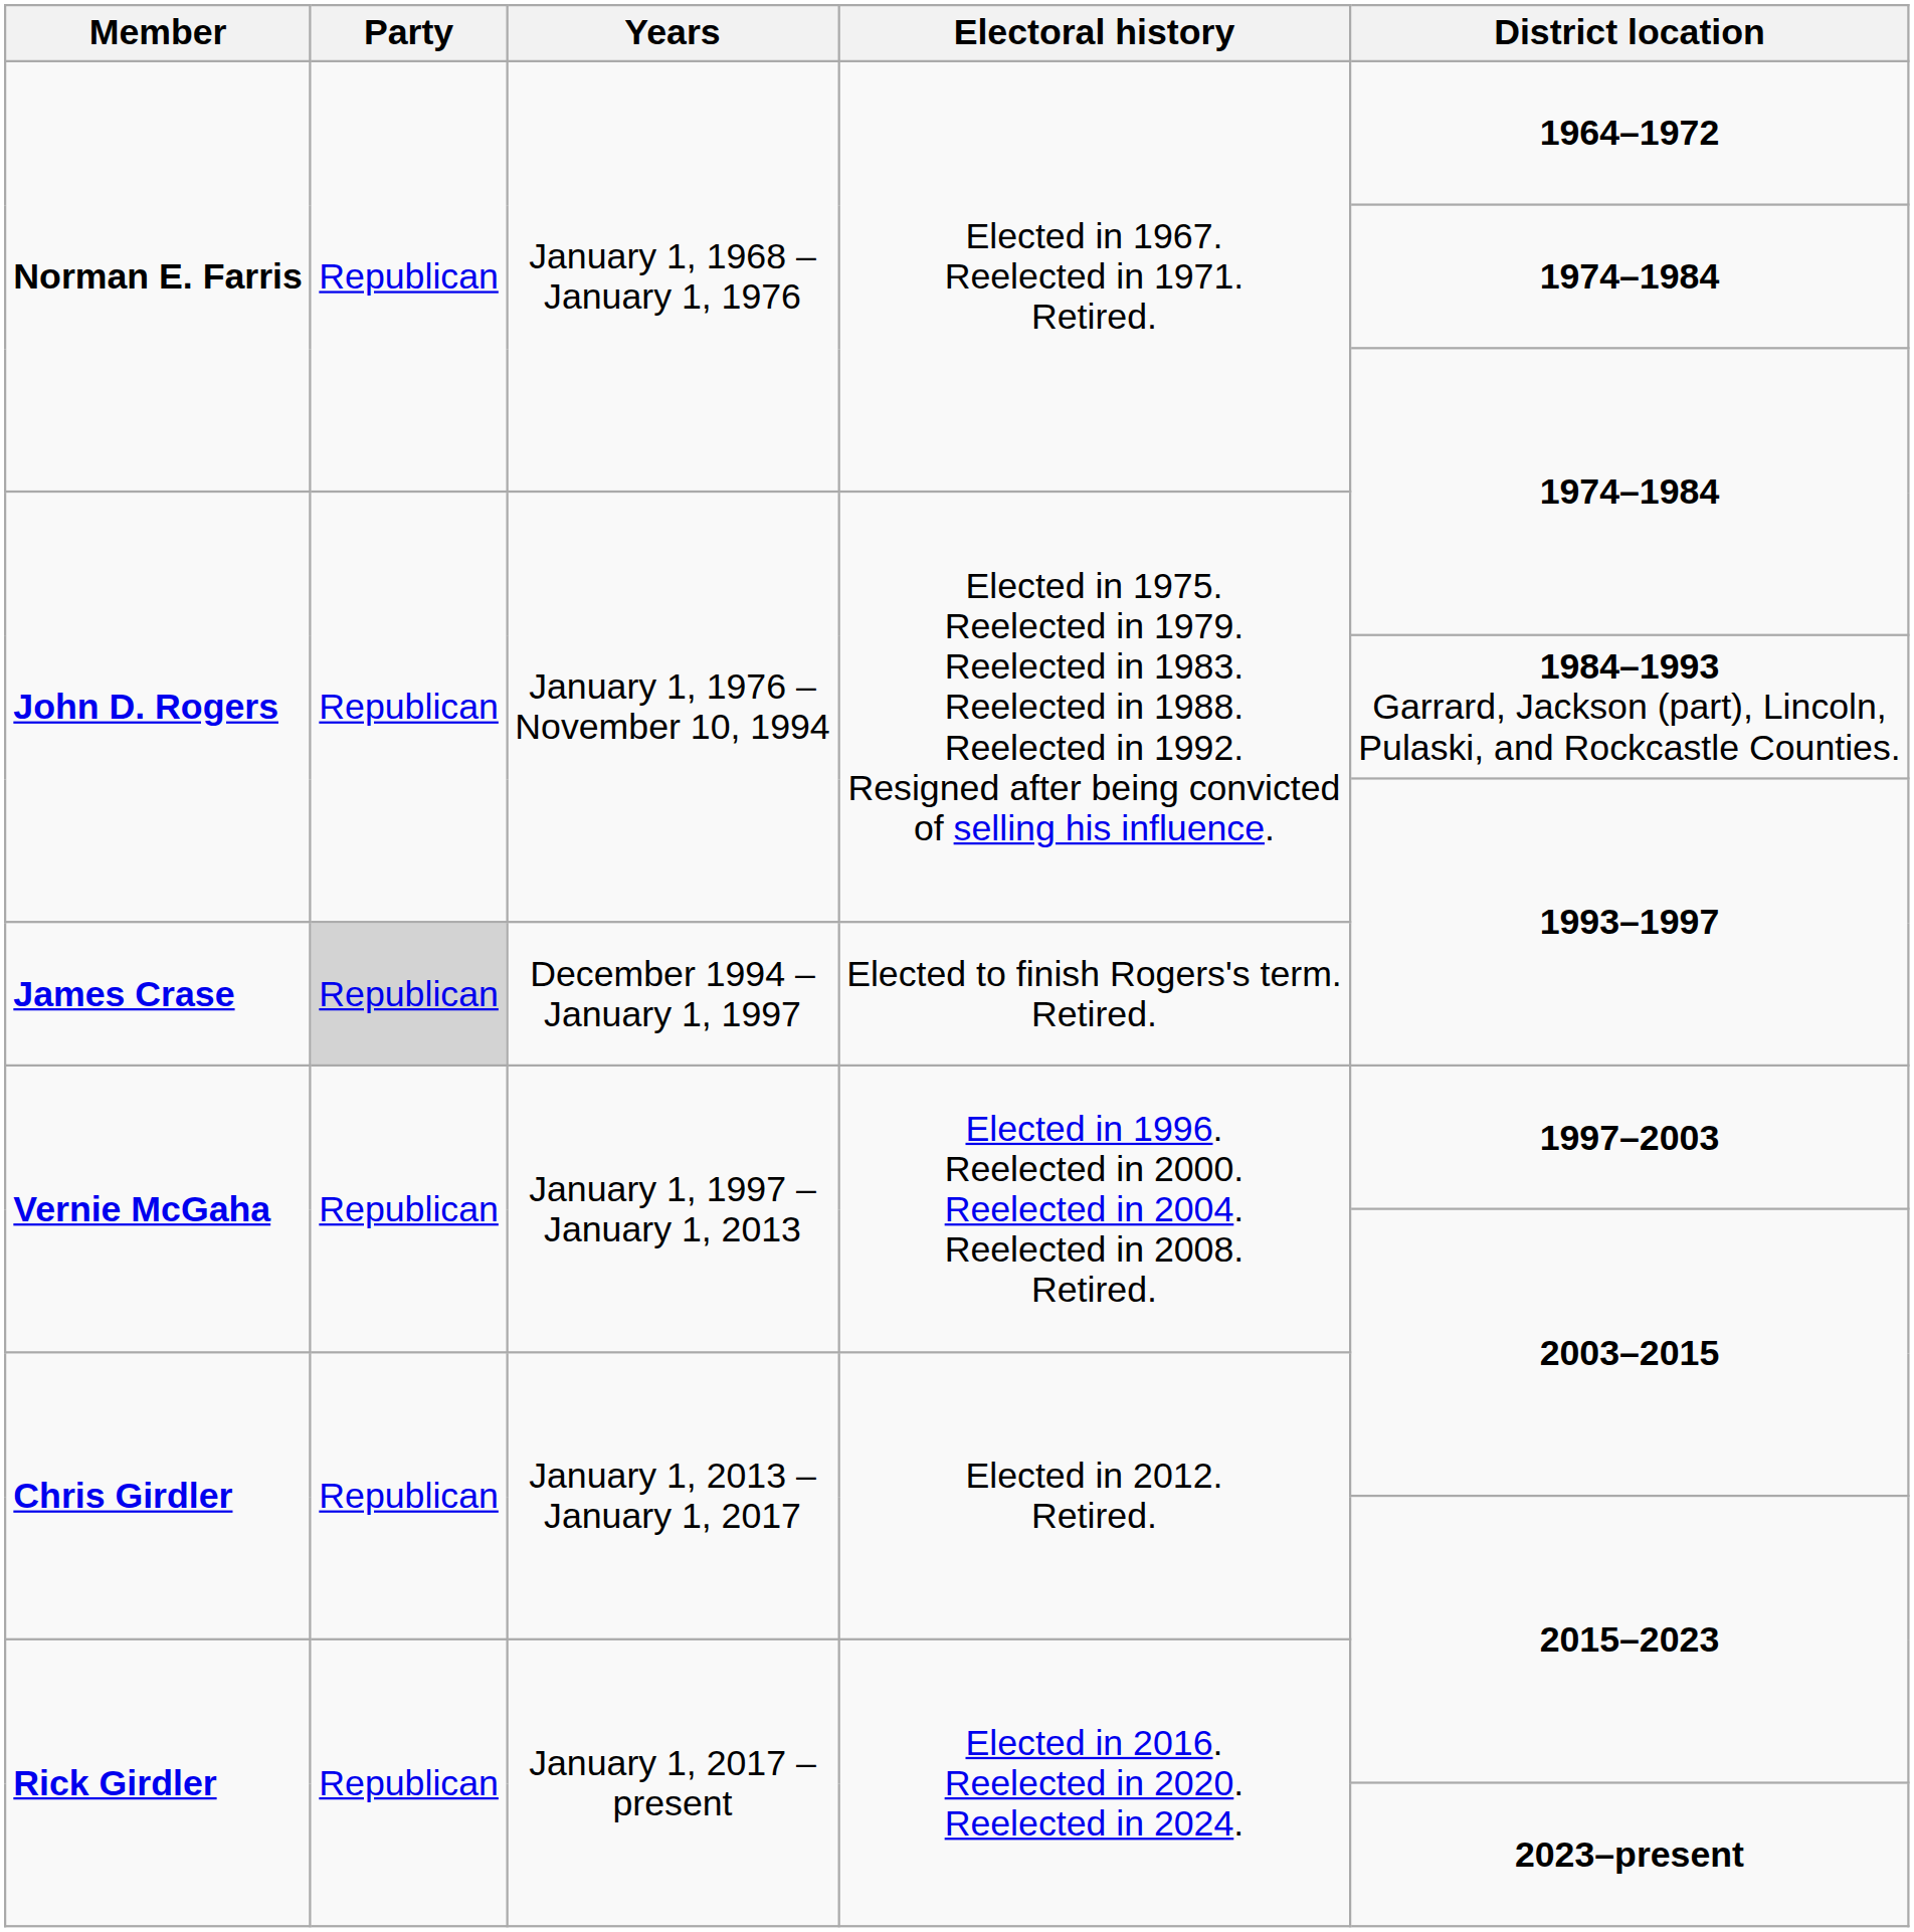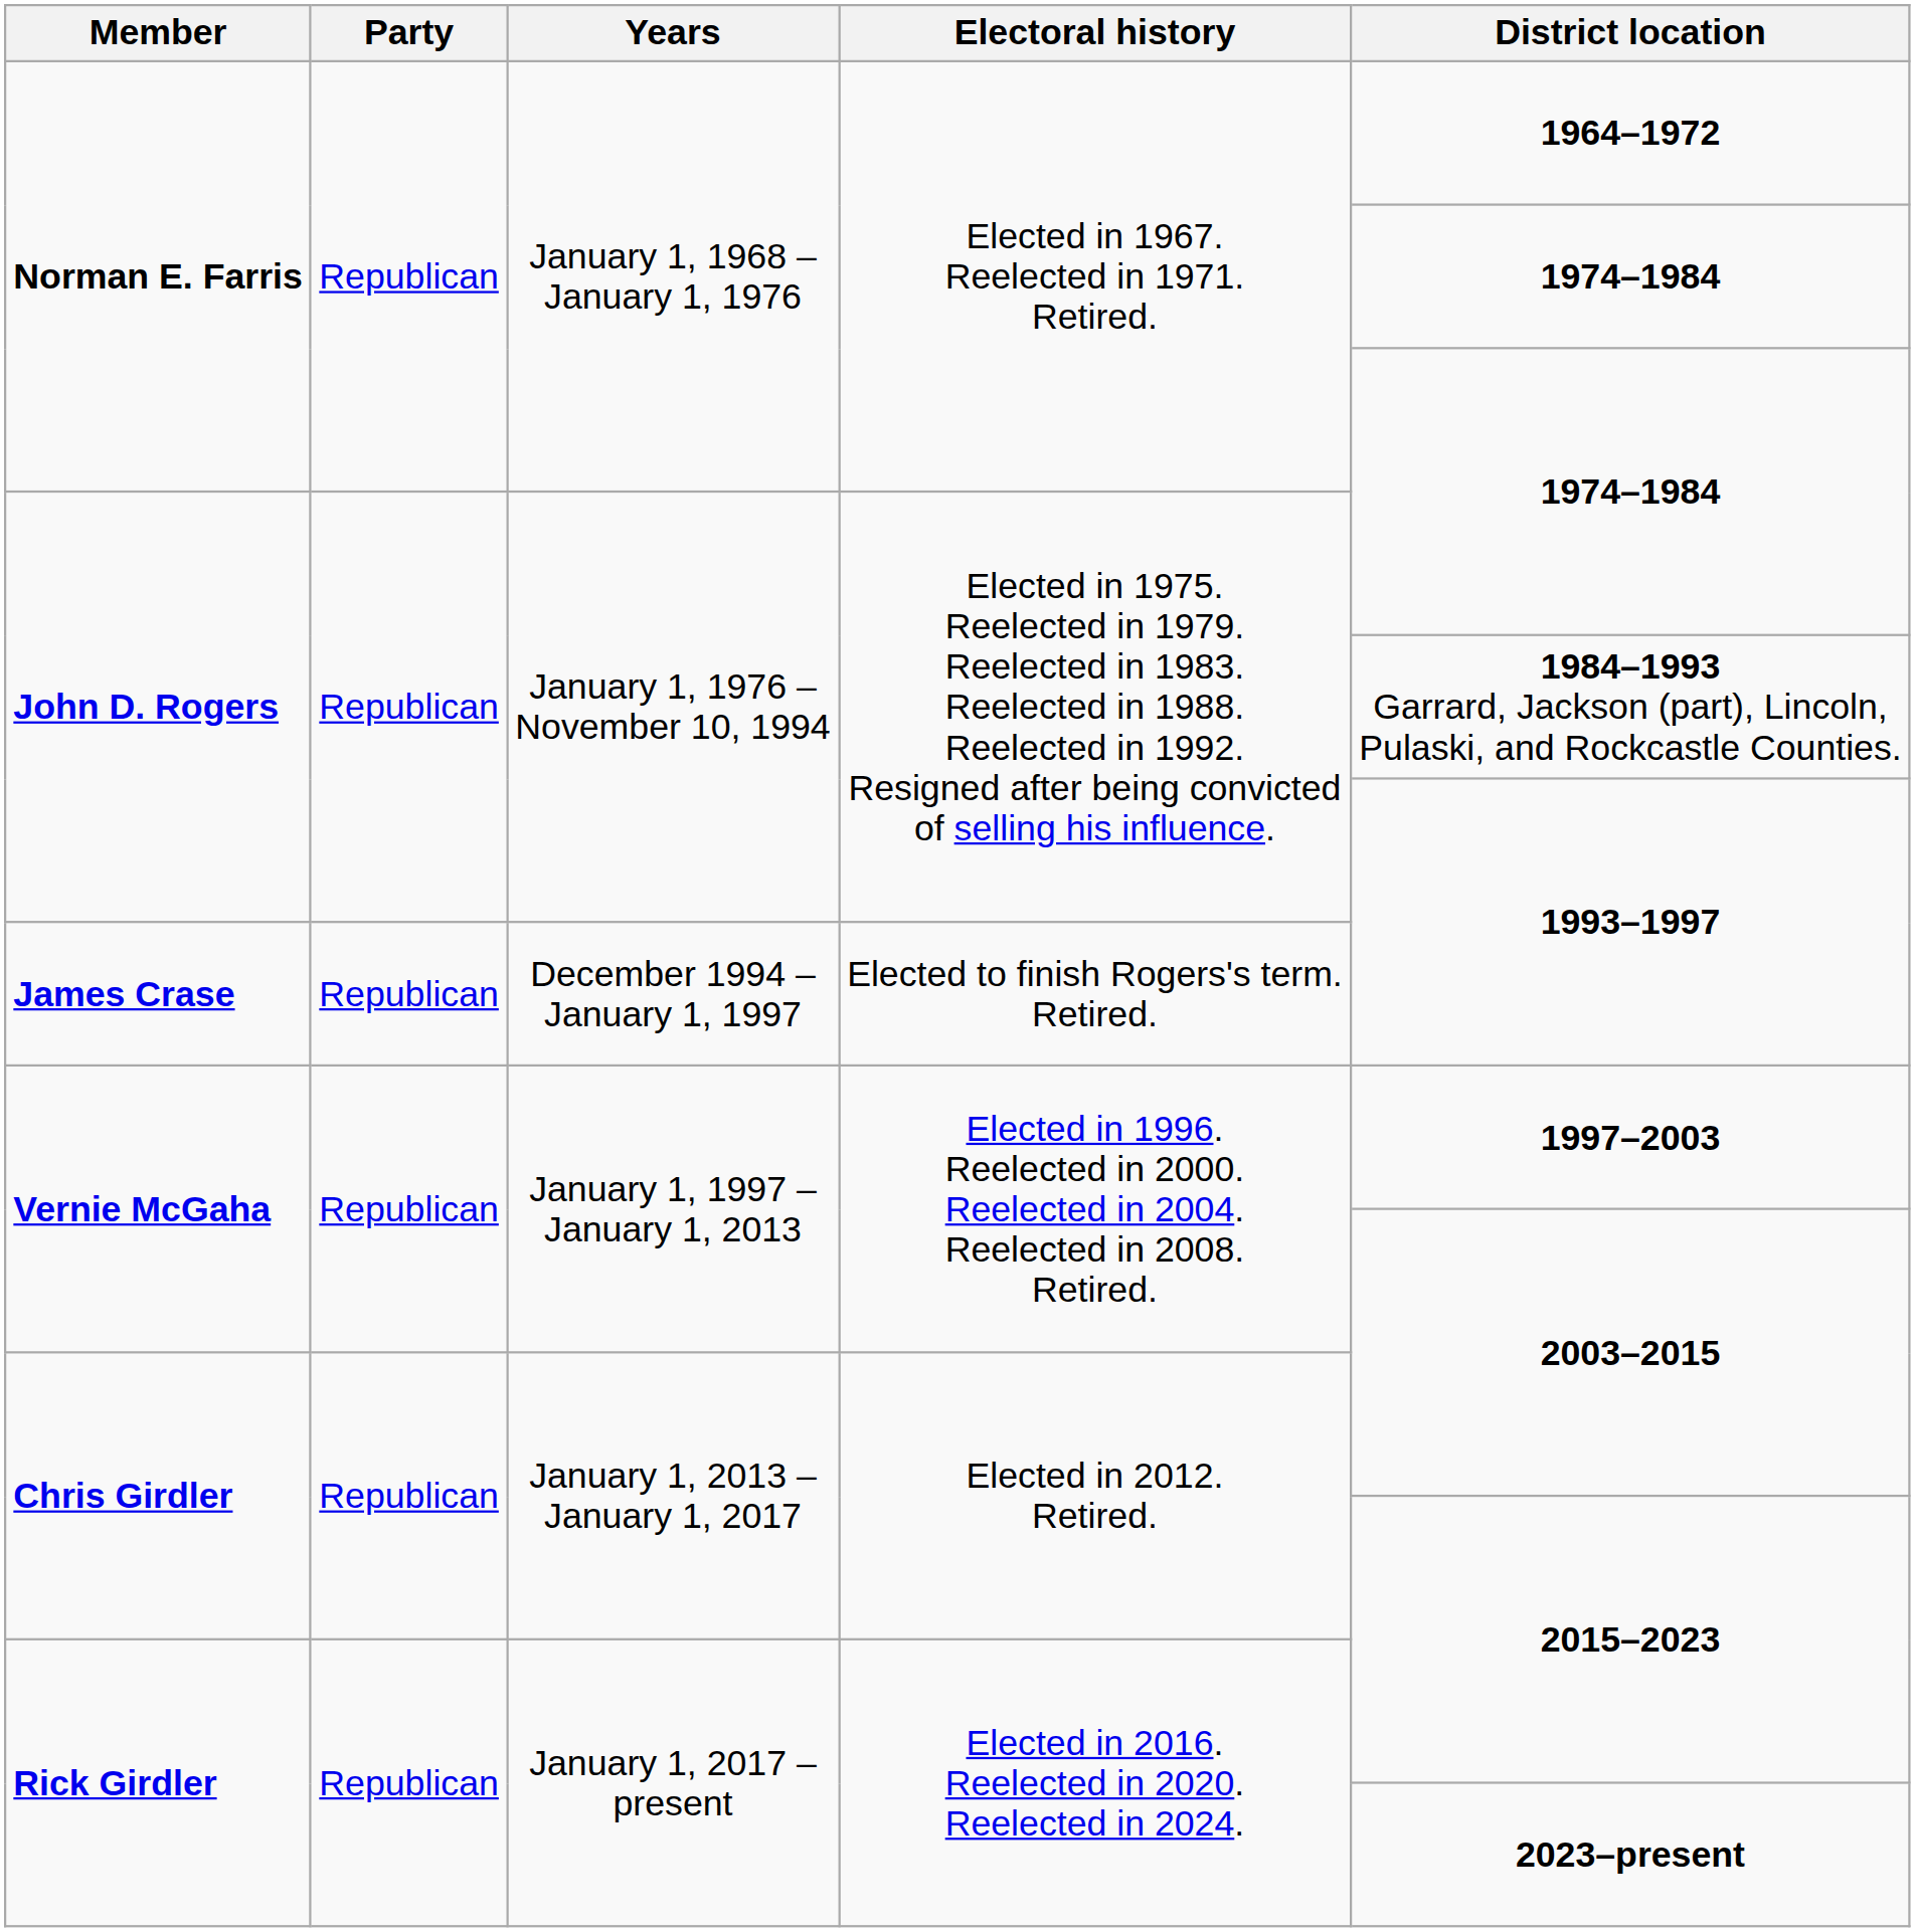James Crase | Party: lightgrey background -> no background
